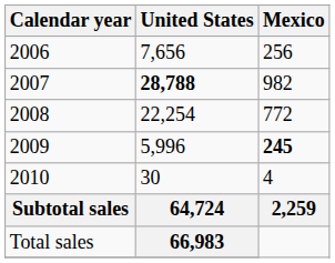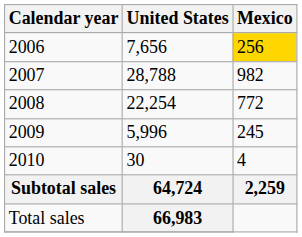2006 | Mexico: no background -> gold background
2007 | United States: bold -> normal
2009 | Mexico: bold -> normal
